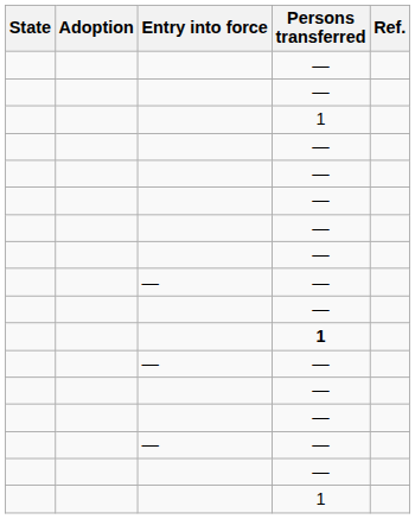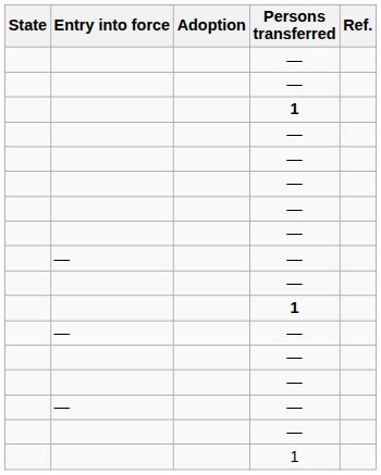columns swapped: Adoption <-> Entry into force
row 4 | Persons transferred: normal -> bold
